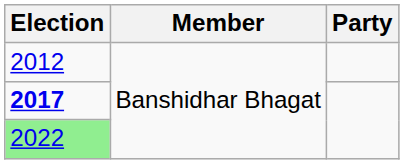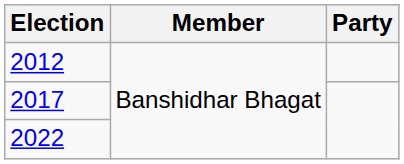2017 | Election: bold -> normal
2022 | Election: lightgreen background -> no background
